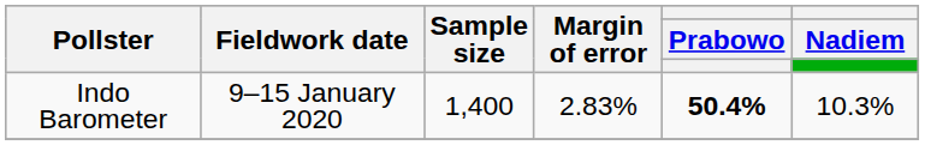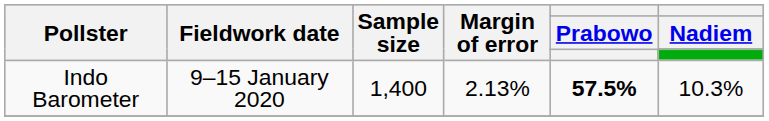Indo Barometer | Margin of error: 2.83% -> 2.13%
Indo Barometer | Prabowo: 50.4% -> 57.5%
